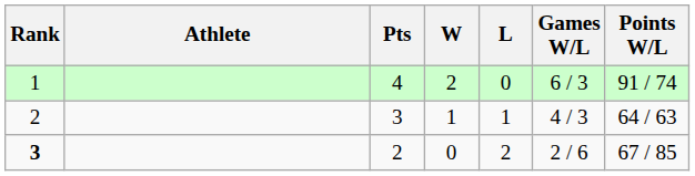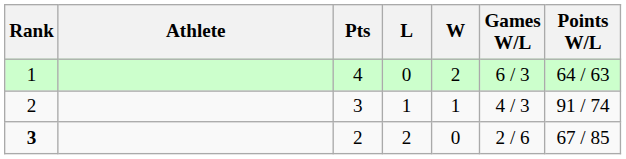columns swapped: W <-> L
row 2 | Points W/L: 91 / 74 -> 64 / 63
row 3 | Points W/L: 64 / 63 -> 91 / 74
